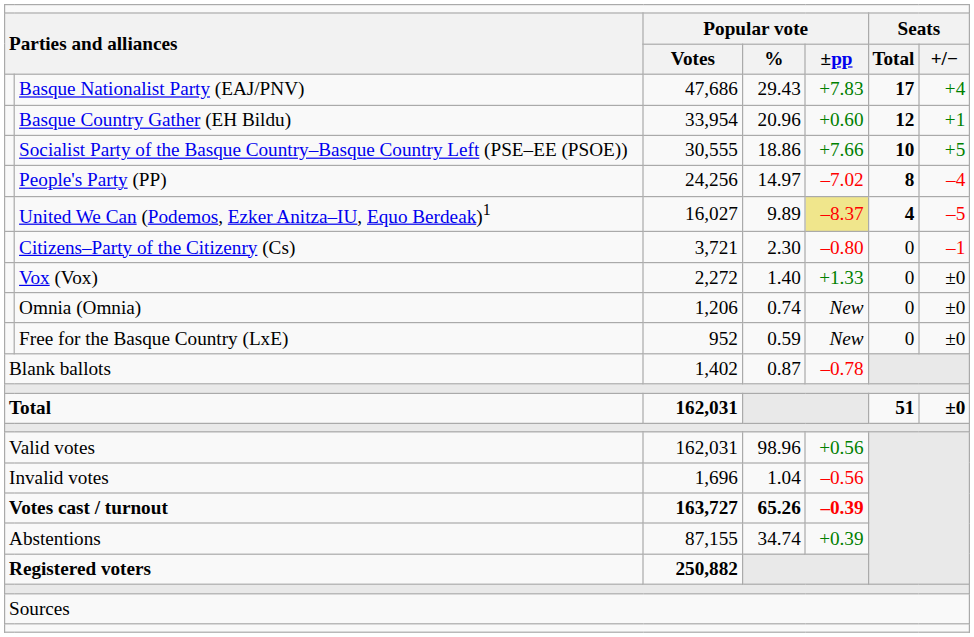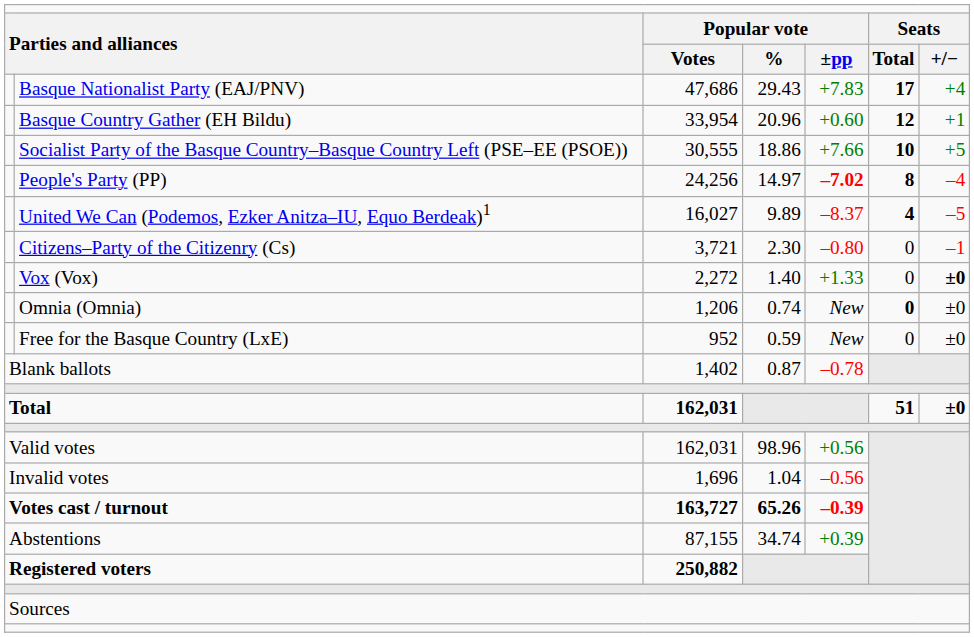People's Party (PP) | column 5: normal -> bold
United We Can (Podemos, Ezker Anitza–IU, Equo Berdeak)1 | column 5: khaki background -> no background
Vox (Vox) | column 7: normal -> bold
Omnia (Omnia) | column 6: normal -> bold
